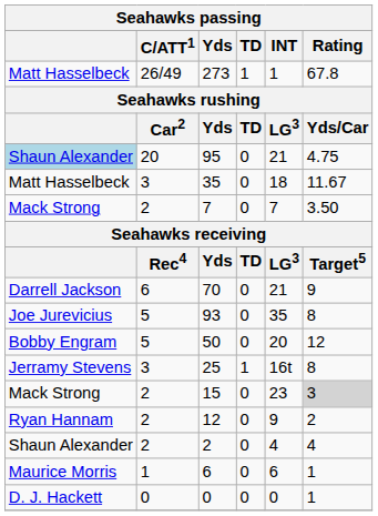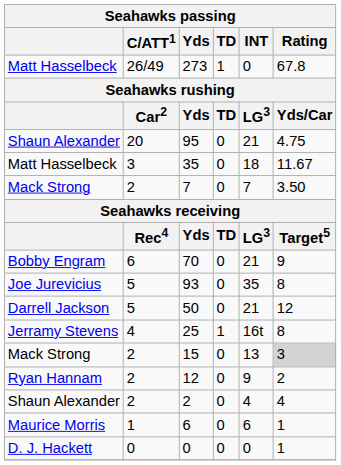273 | INT: 1 -> 0
95 | column 1: lightblue background -> no background
70 | column 1: Darrell Jackson -> Bobby Engram
50 | column 1: Bobby Engram -> Darrell Jackson
50 | INT: 20 -> 21
25 | C/ATT1: 3 -> 4
15 | INT: 23 -> 13
